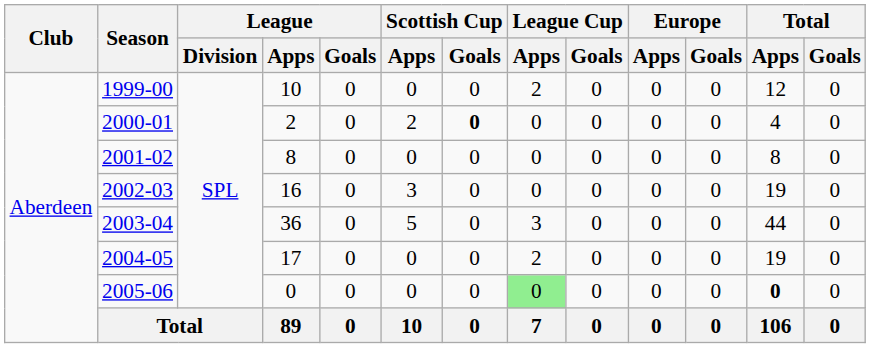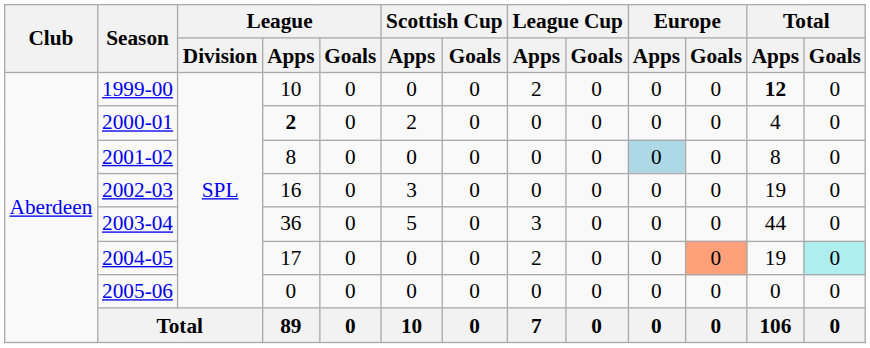1999-00 | Total / Apps: normal -> bold
2000-01 | League / Apps: normal -> bold
2000-01 | Scottish Cup / Goals: bold -> normal
2001-02 | Europe / Apps: no background -> lightblue background
2004-05 | Europe / Goals: no background -> lightsalmon background
2004-05 | Total / Goals: no background -> paleturquoise background
2005-06 | League Cup / Apps: lightgreen background -> no background
2005-06 | Total / Apps: bold -> normal
